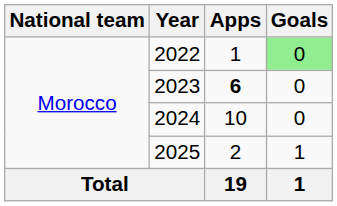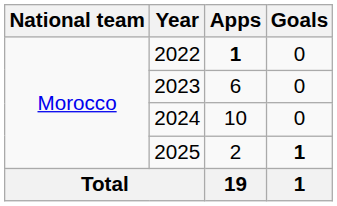2022 | Apps: normal -> bold
2022 | Goals: lightgreen background -> no background
2023 | Apps: bold -> normal
2025 | Goals: normal -> bold
